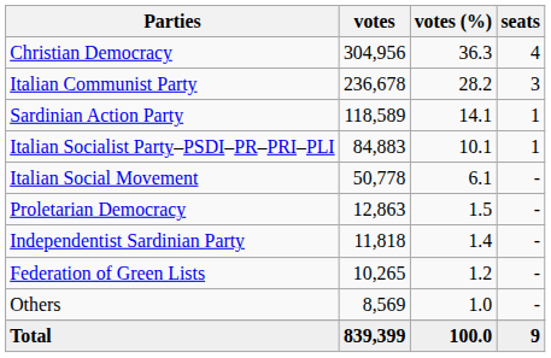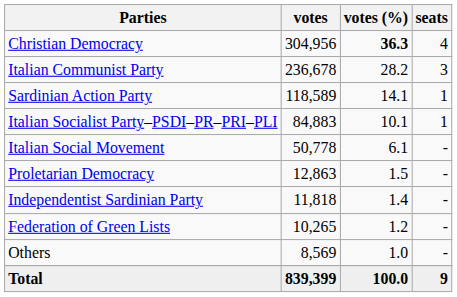Christian Democracy | votes (%): normal -> bold
